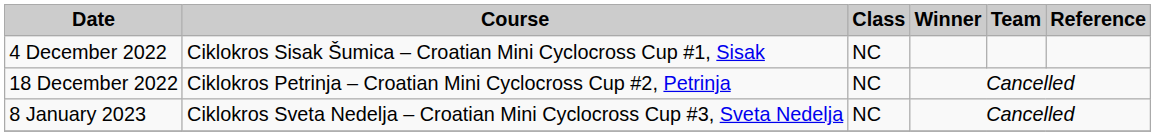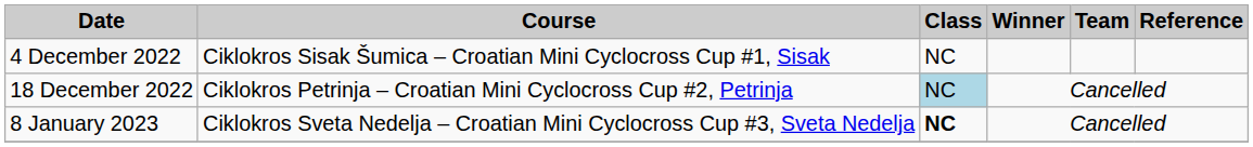18 December 2022 | Class: no background -> lightblue background
8 January 2023 | Class: normal -> bold
